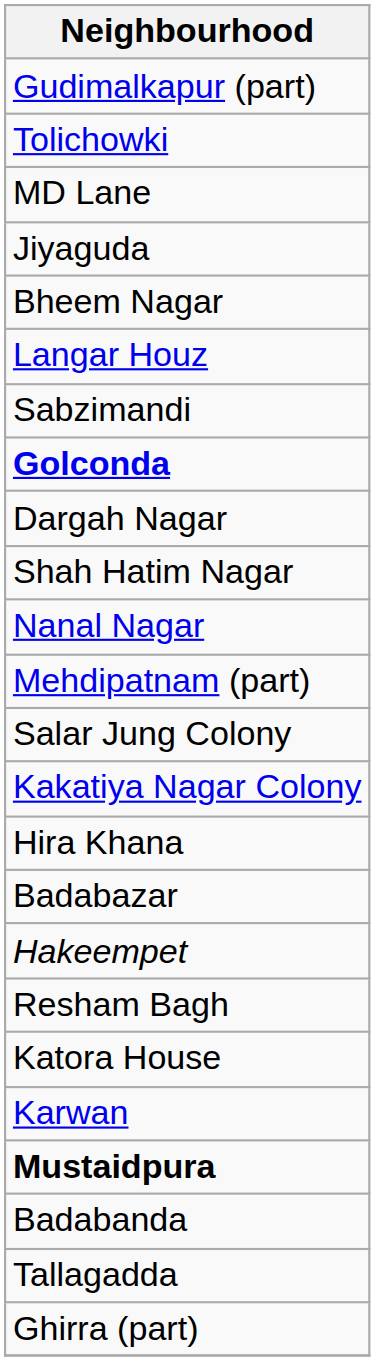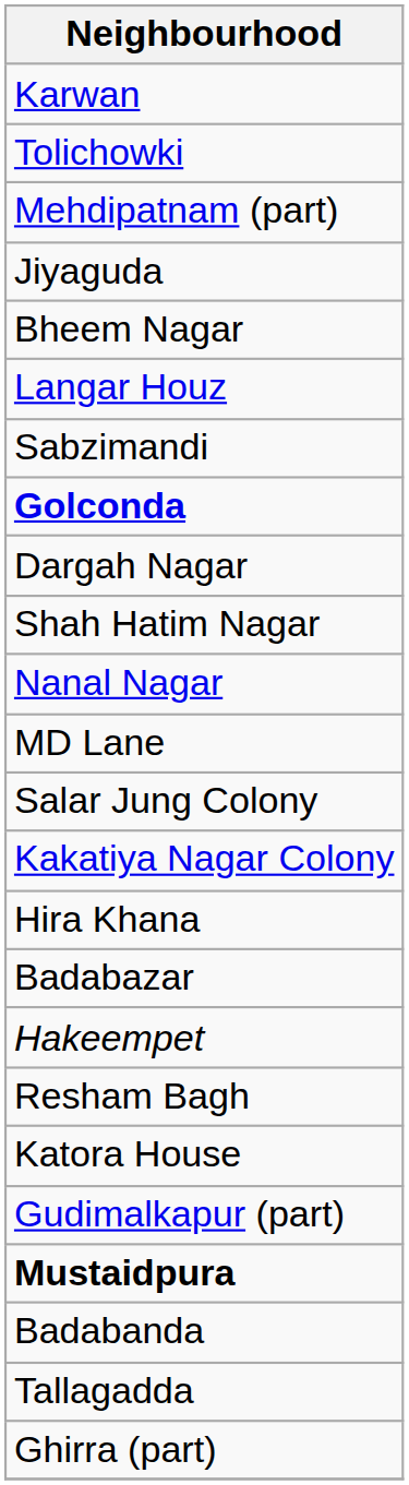row 2 | column 1: Gudimalkapur (part) -> Karwan
row 4 | column 1: MD Lane -> Mehdipatnam (part)
row 13 | column 1: Mehdipatnam (part) -> MD Lane
row 21 | column 1: Karwan -> Gudimalkapur (part)
